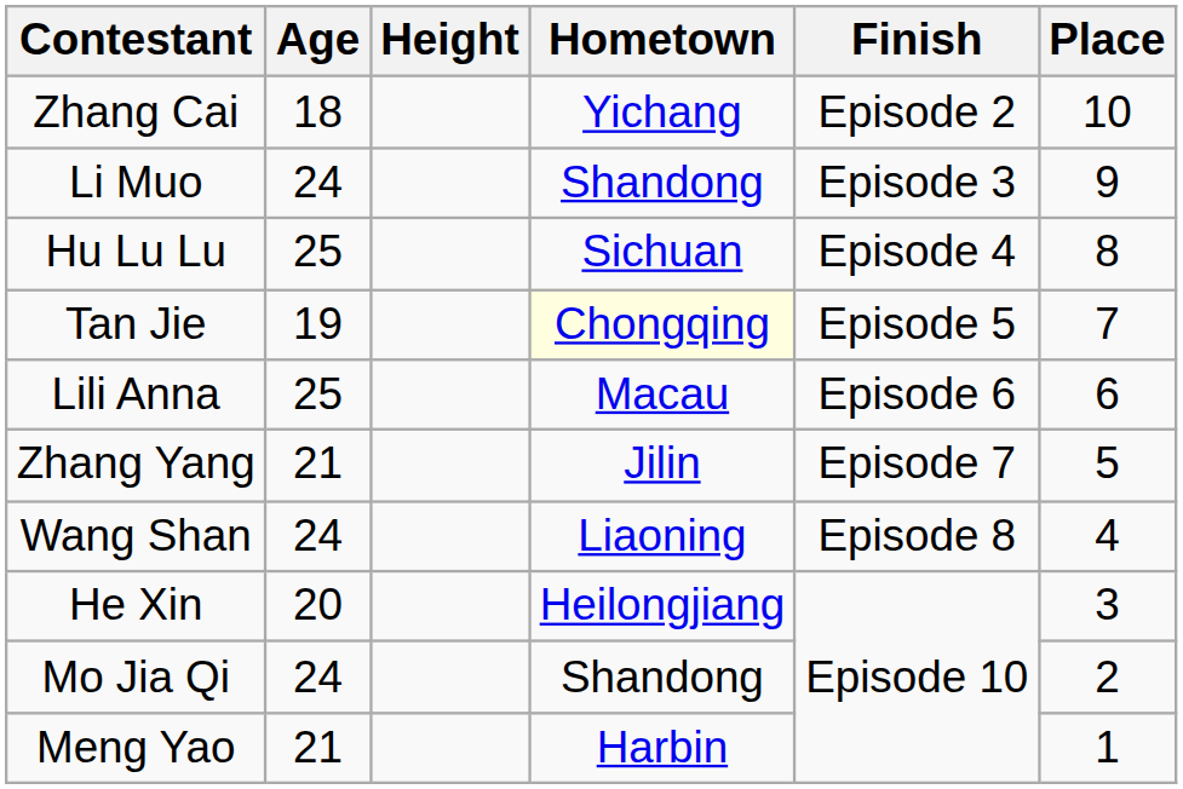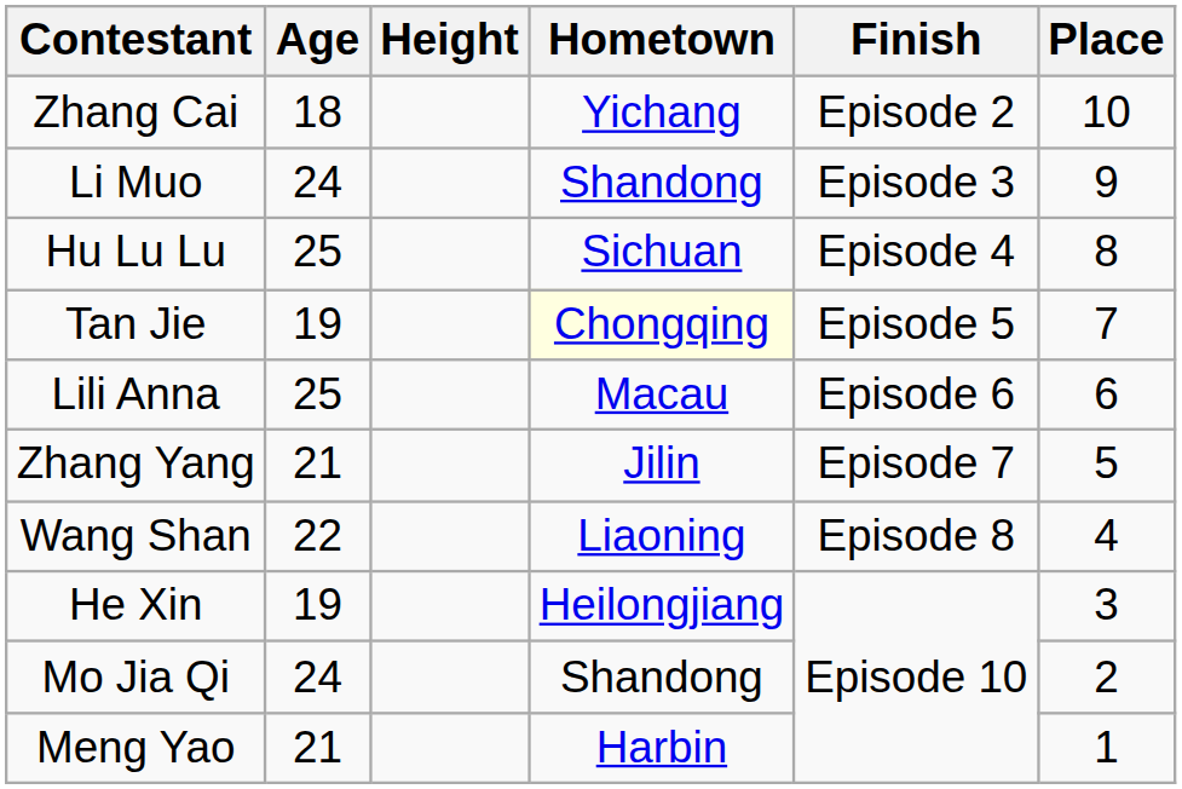Wang Shan | Age: 24 -> 22
He Xin | Age: 20 -> 19
